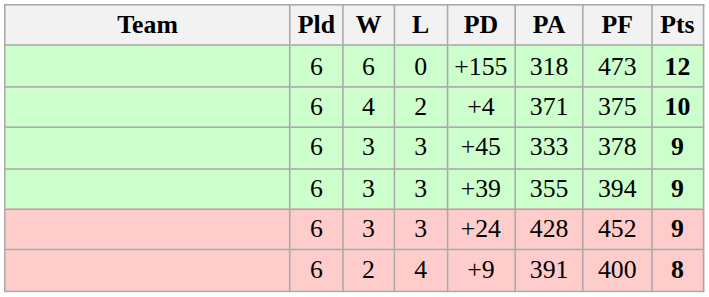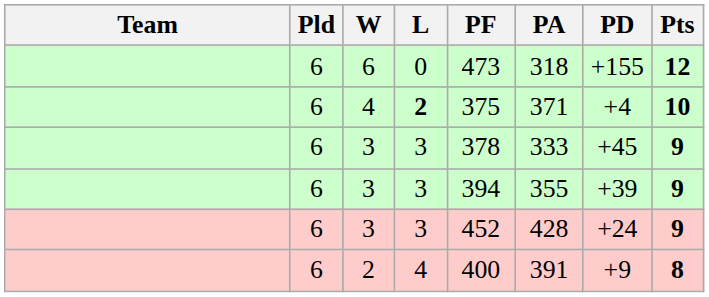columns swapped: PF <-> PD
row 3 | L: normal -> bold
